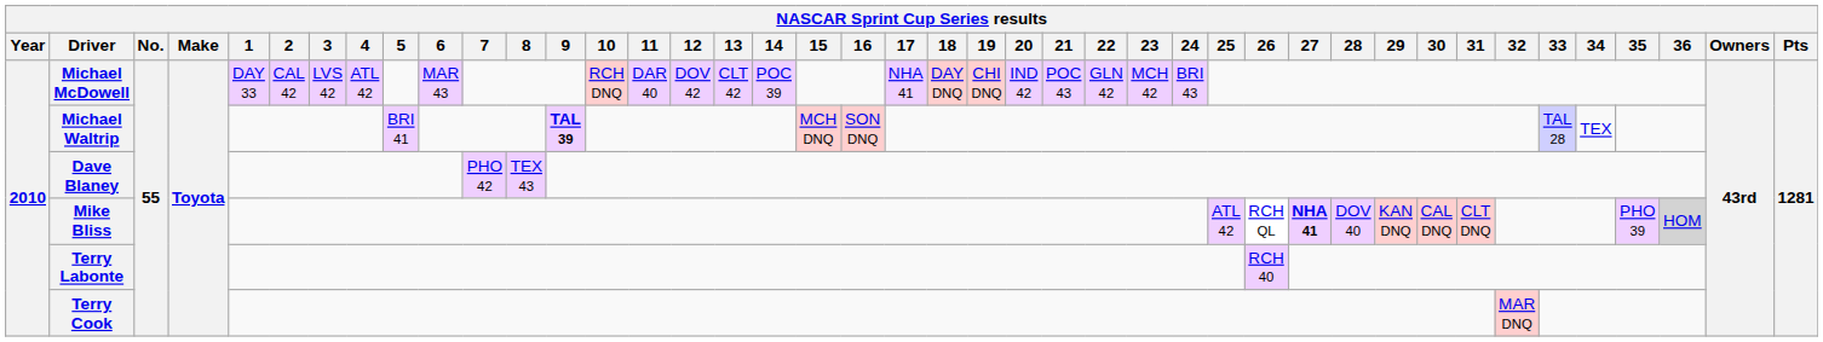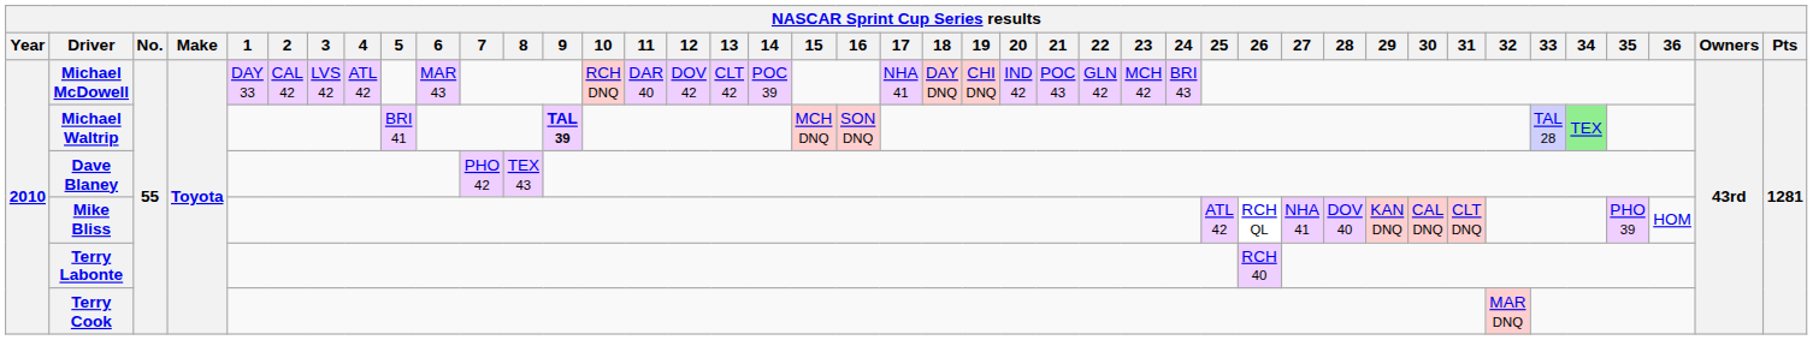Michael Waltrip | 34: no background -> lightgreen background
Mike Bliss | 27: bold -> normal
Mike Bliss | 36: lightgrey background -> no background
